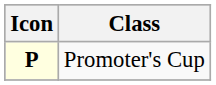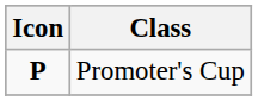Promoter's Cup | Icon: lightyellow background -> no background
